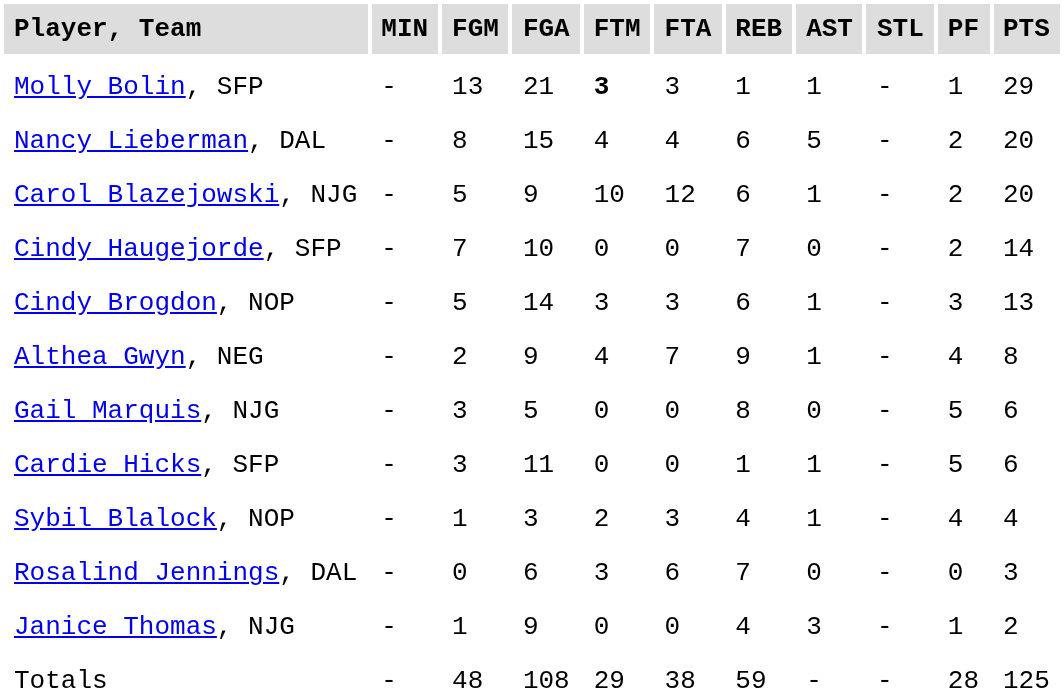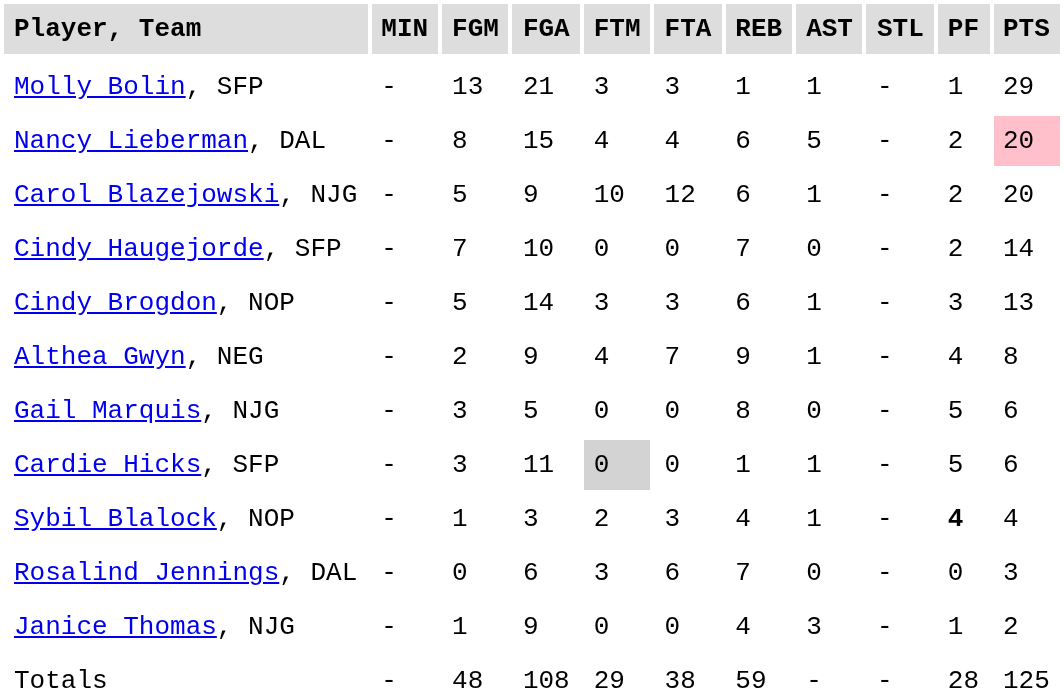Molly Bolin, SFP | FTM: bold -> normal
Nancy Lieberman, DAL | PTS: no background -> pink background
Cardie Hicks, SFP | FTM: no background -> lightgrey background
Sybil Blalock, NOP | PF: normal -> bold
